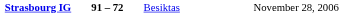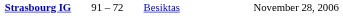Strasbourg IG | column 2: bold -> normal
